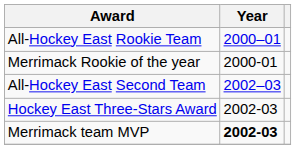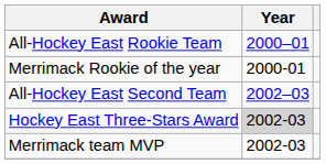Hockey East Three-Stars Award | Year: no background -> lightgrey background
Merrimack team MVP | Year: bold -> normal
